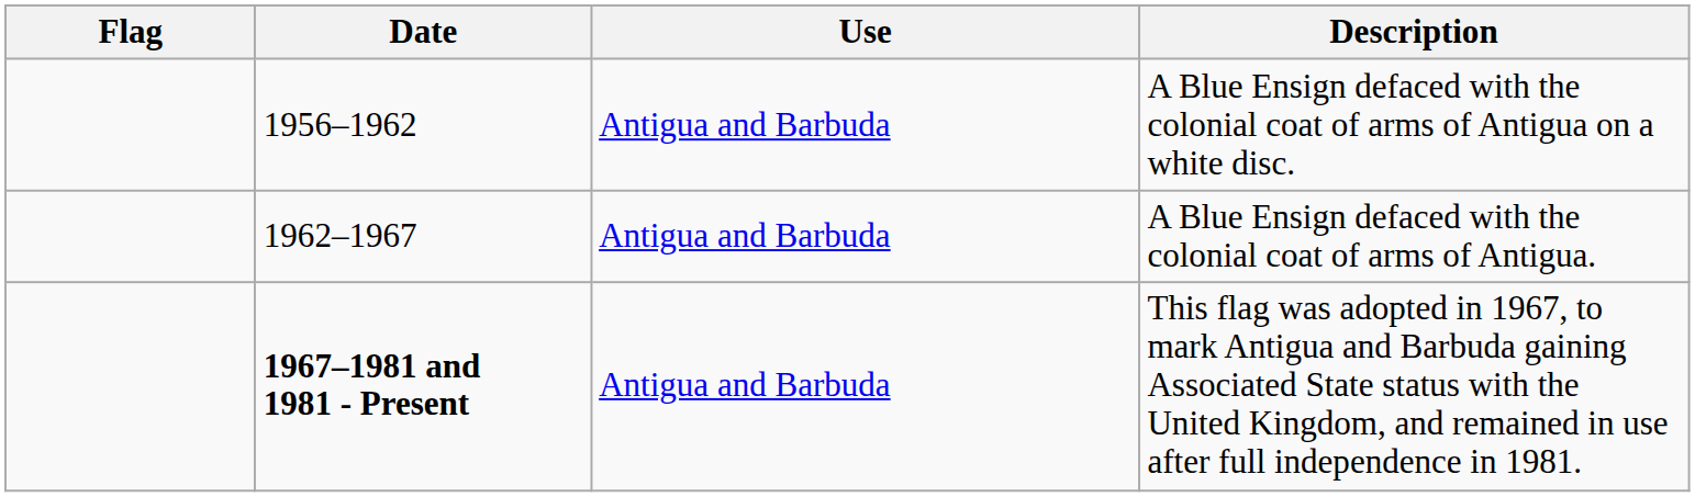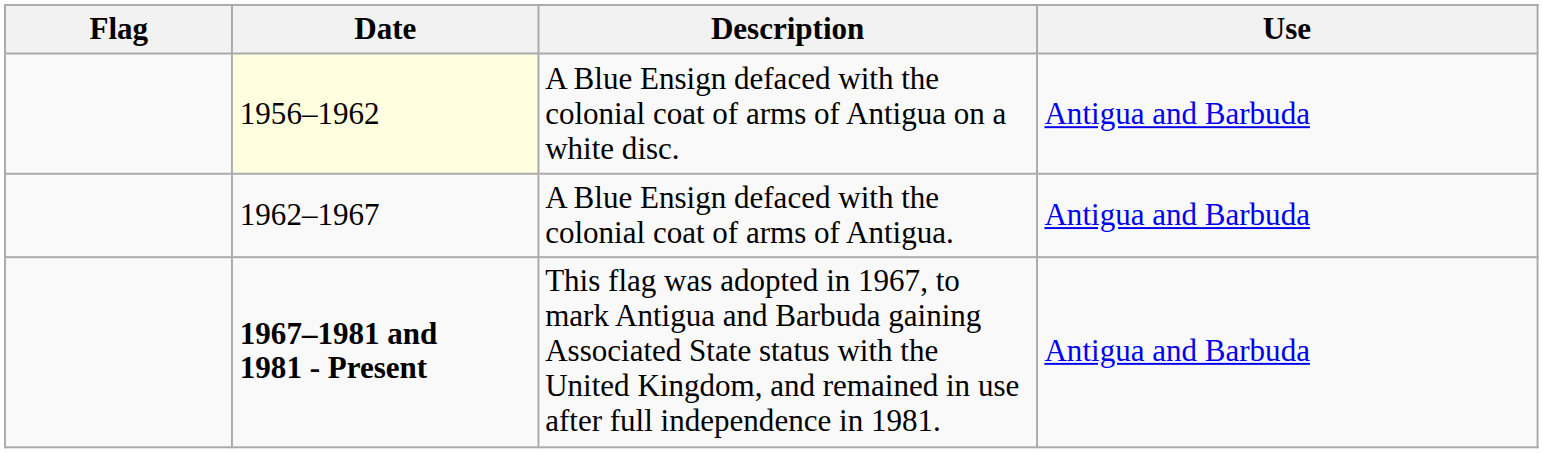columns swapped: Use <-> Description
row 2 | Date: no background -> lightyellow background
